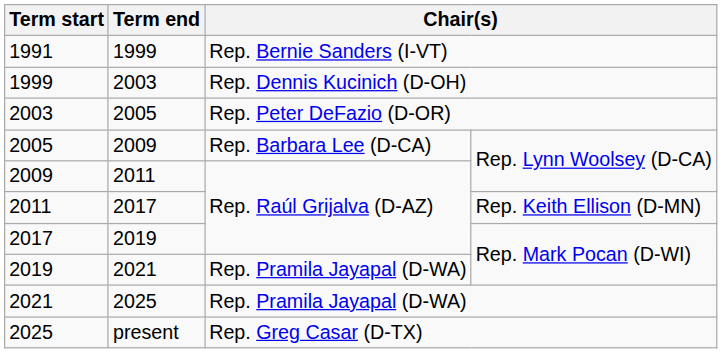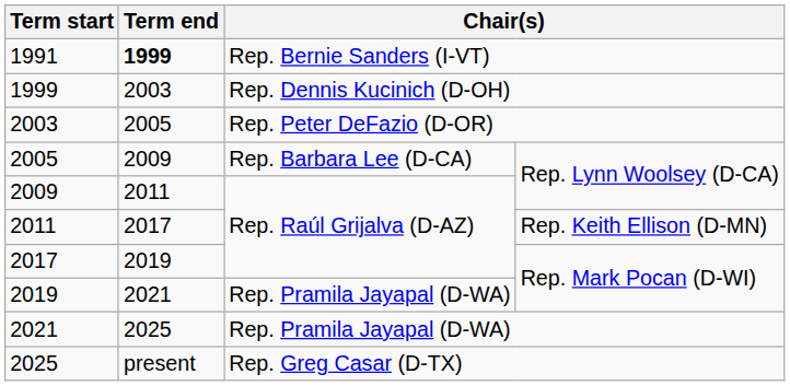1991 | Term end: normal -> bold
